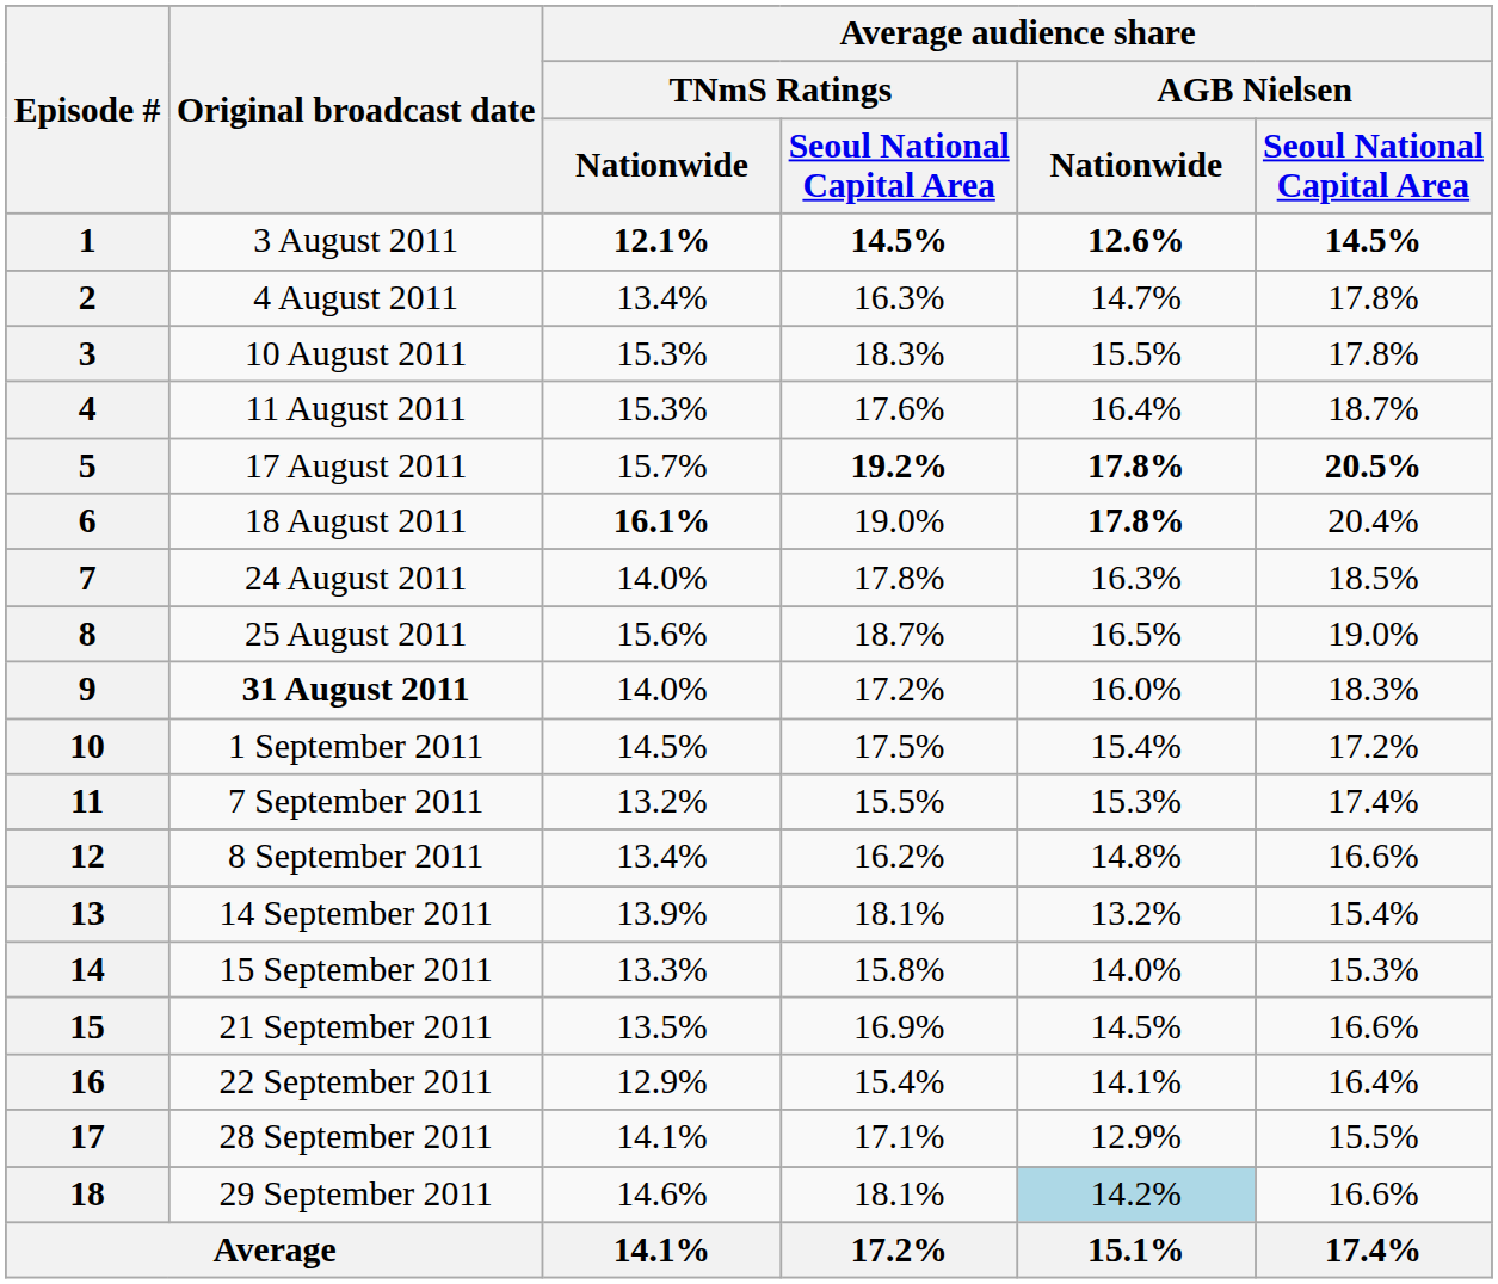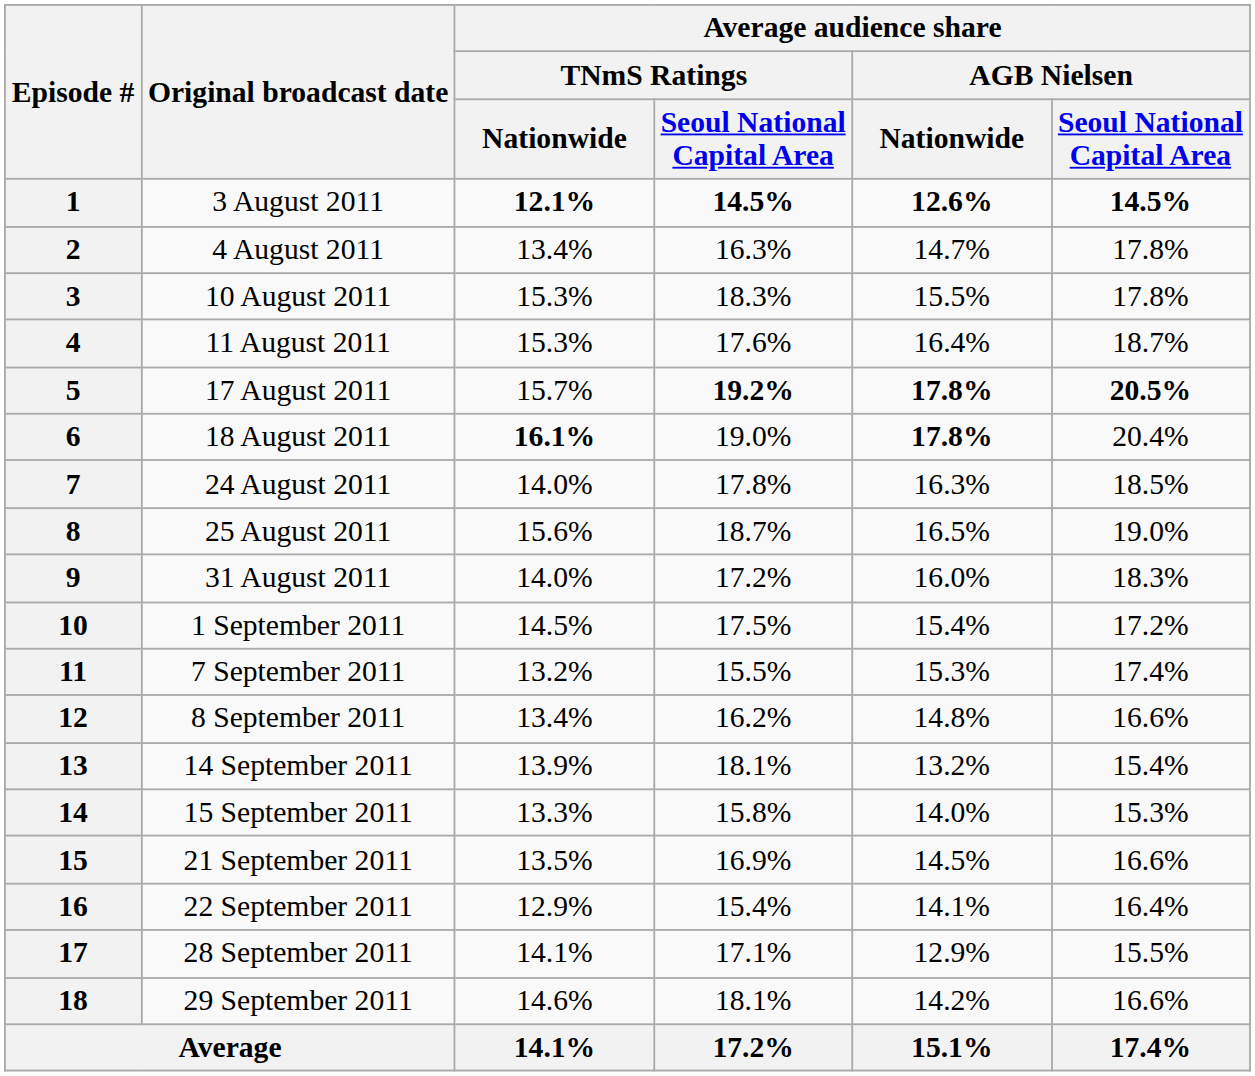9 | Original broadcast date: bold -> normal
18 | Average audience share / AGB Nielsen / Nationwide: lightblue background -> no background
